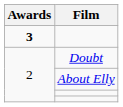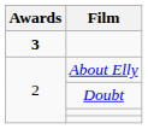row 3 | Film: Doubt -> About Elly
row 4 | Film: About Elly -> Doubt
